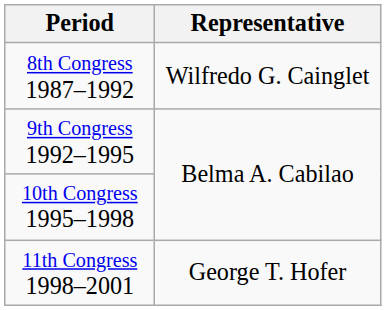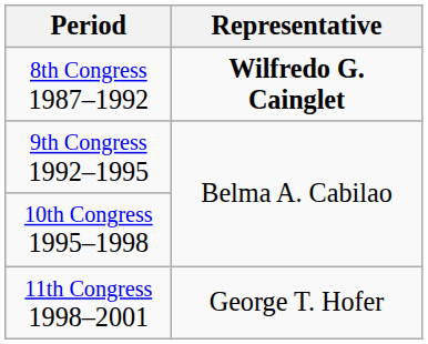8th Congress 1987–1992 | Representative: normal -> bold
